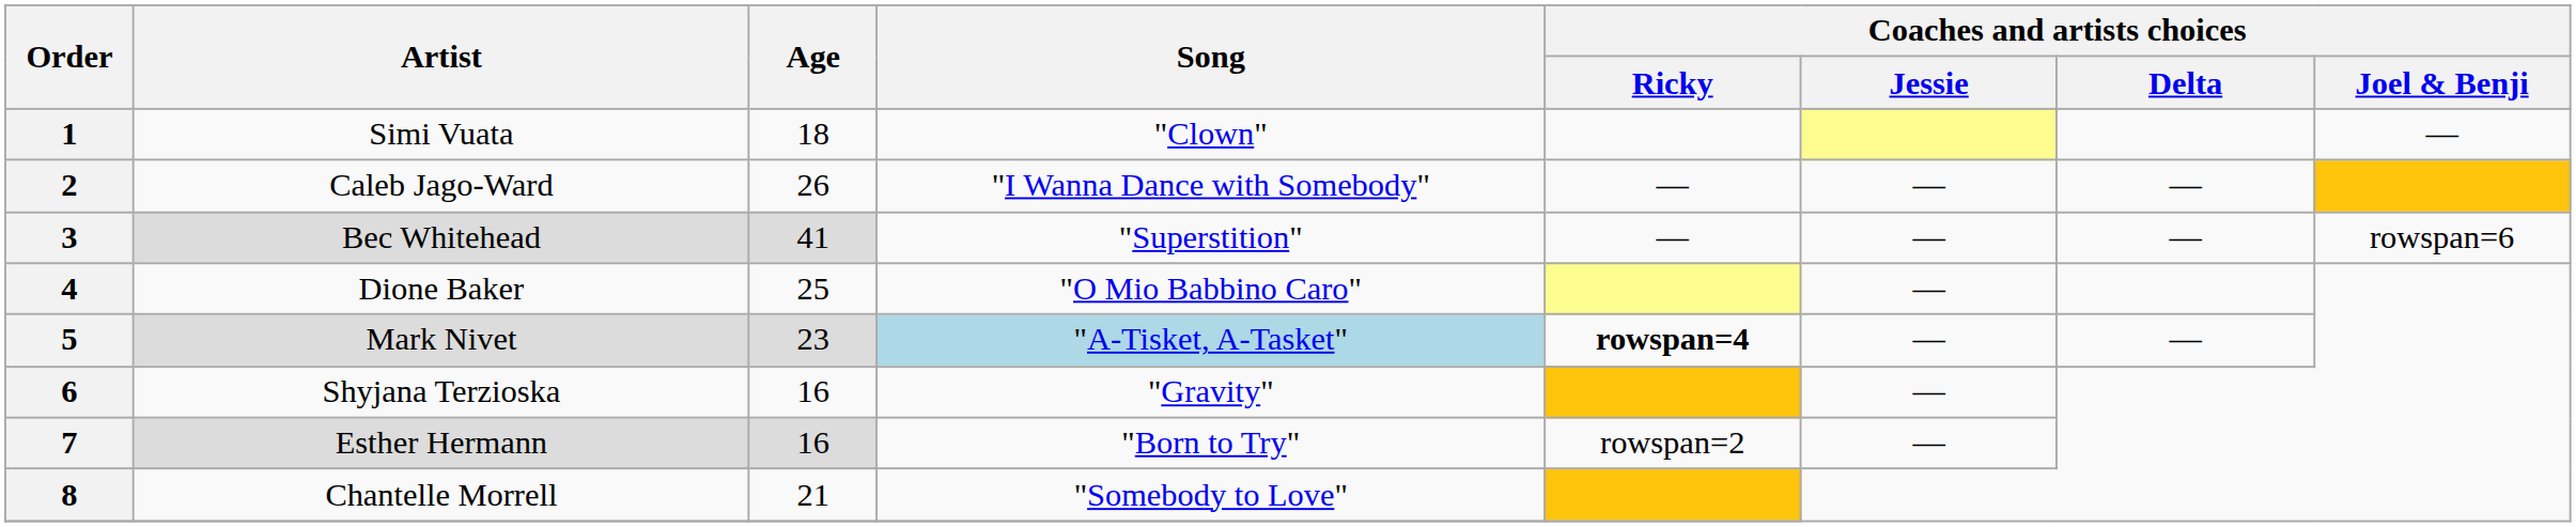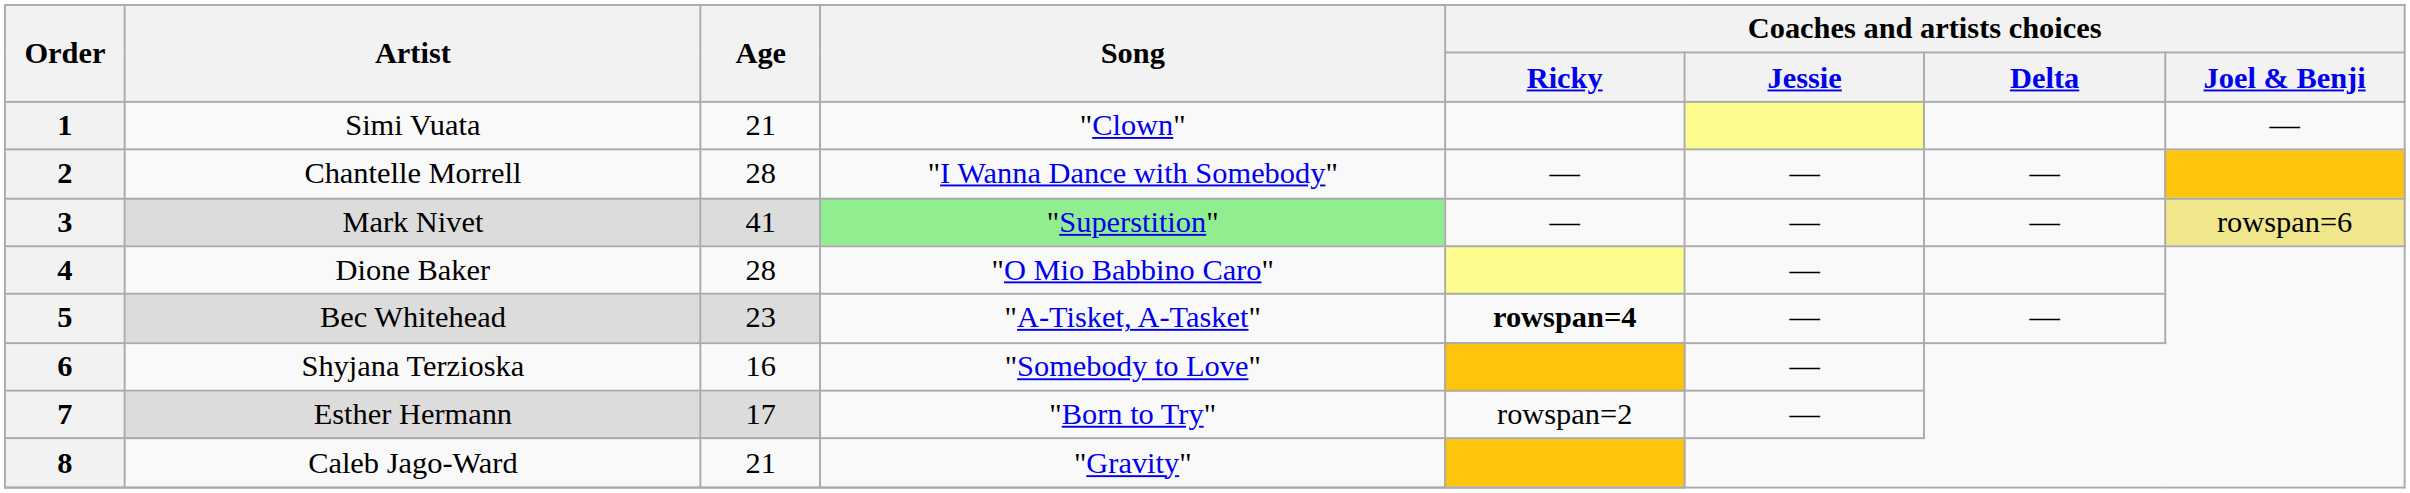1 | Age: 18 -> 21
2 | Artist: Caleb Jago-Ward -> Chantelle Morrell
2 | Age: 26 -> 28
3 | Artist: Bec Whitehead -> Mark Nivet
3 | Song: no background -> lightgreen background
3 | Coaches and artists choices / Joel & Benji: no background -> khaki background
4 | Age: 25 -> 28
5 | Artist: Mark Nivet -> Bec Whitehead
5 | Song: lightblue background -> no background
6 | Song: "Gravity" -> "Somebody to Love"
7 | Age: 16 -> 17
8 | Artist: Chantelle Morrell -> Caleb Jago-Ward
8 | Song: "Somebody to Love" -> "Gravity"
